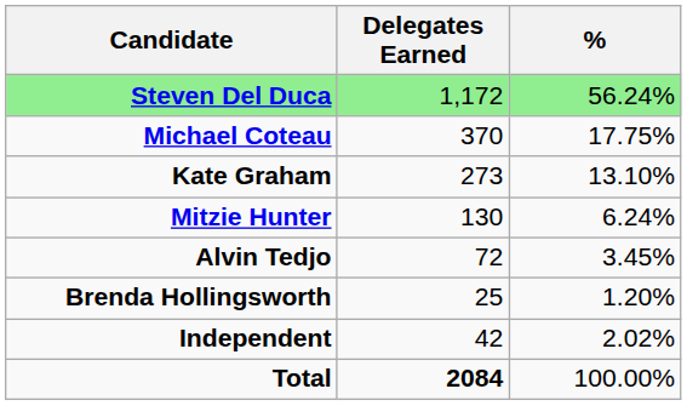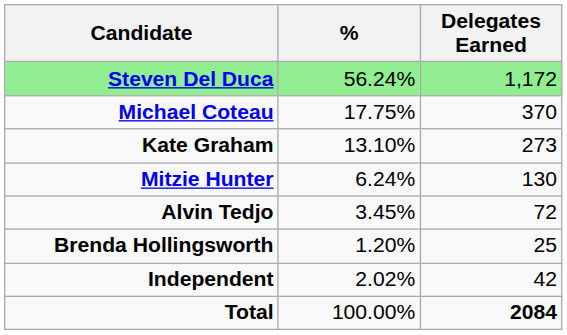columns swapped: Delegates Earned <-> %
